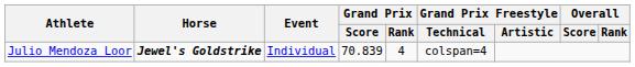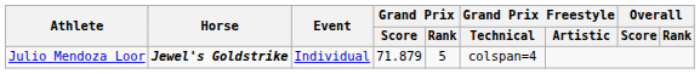Julio Mendoza Loor | Grand Prix / Score: 70.839 -> 71.879
Julio Mendoza Loor | Grand Prix / Rank: 4 -> 5
